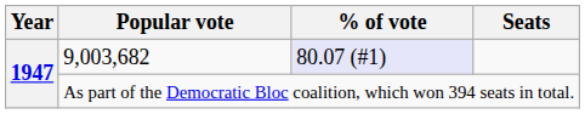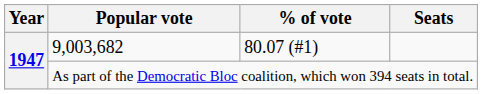9,003,682 | % of vote: lavender background -> no background
